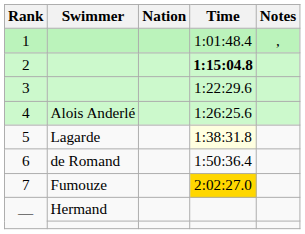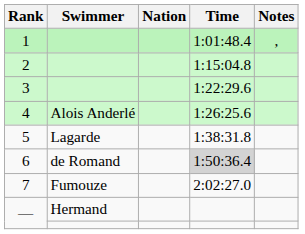2 | Time: bold -> normal
5 | Time: lightyellow background -> no background
6 | Time: no background -> lightgrey background
7 | Time: gold background -> no background
